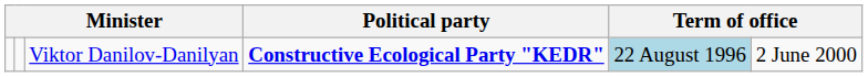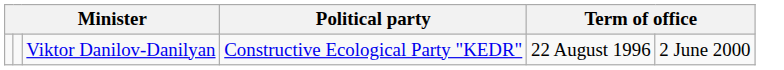Viktor Danilov-Danilyan | Political party: bold -> normal
Viktor Danilov-Danilyan | column 5: lightblue background -> no background
